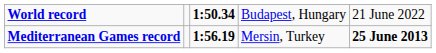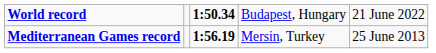Mediterranean Games record | column 5: bold -> normal
